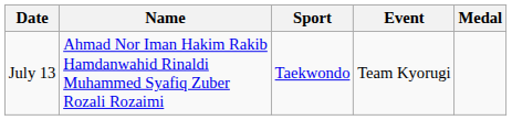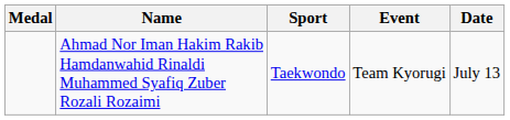columns swapped: Medal <-> Date
